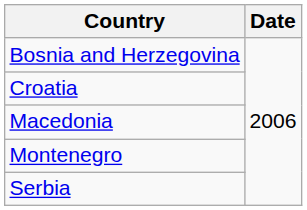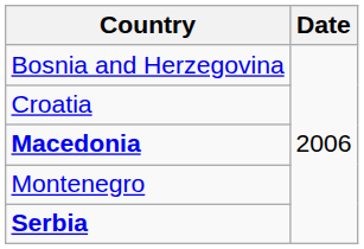Macedonia | Country: normal -> bold
Serbia | Country: normal -> bold
